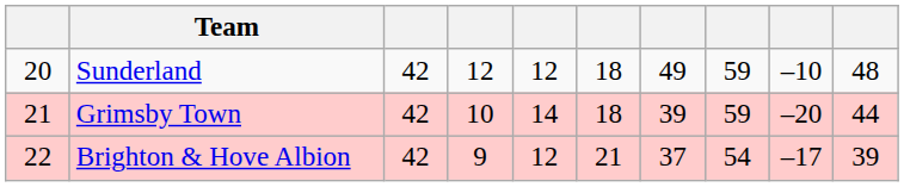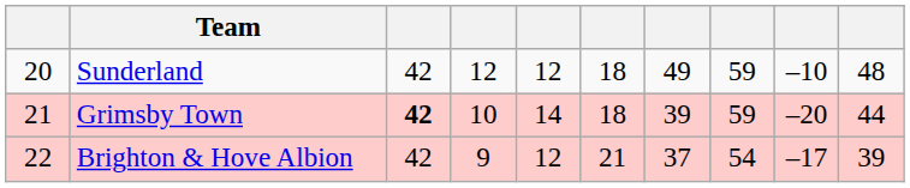Grimsby Town | column 3: normal -> bold
